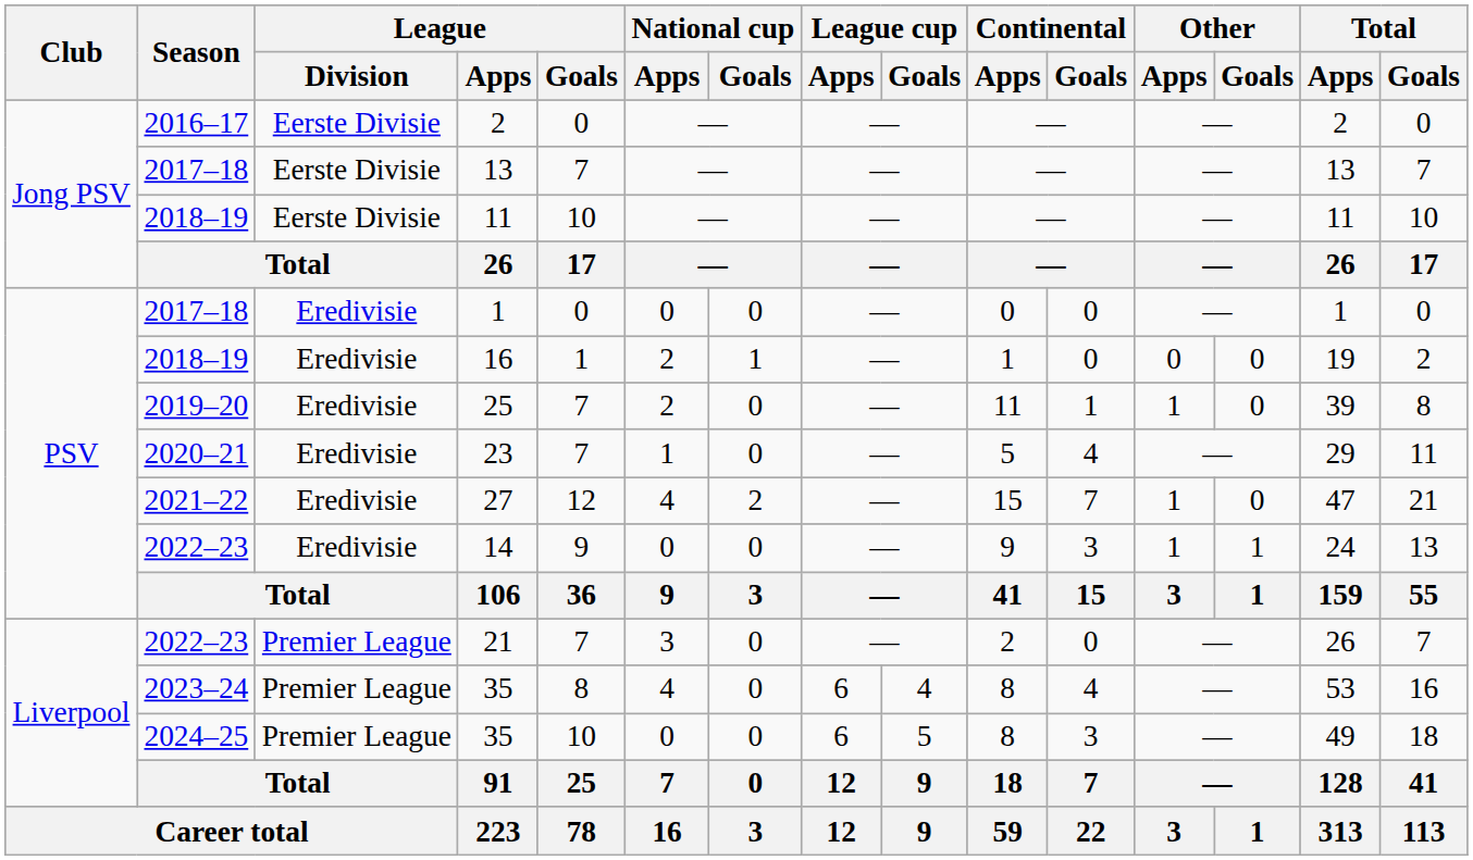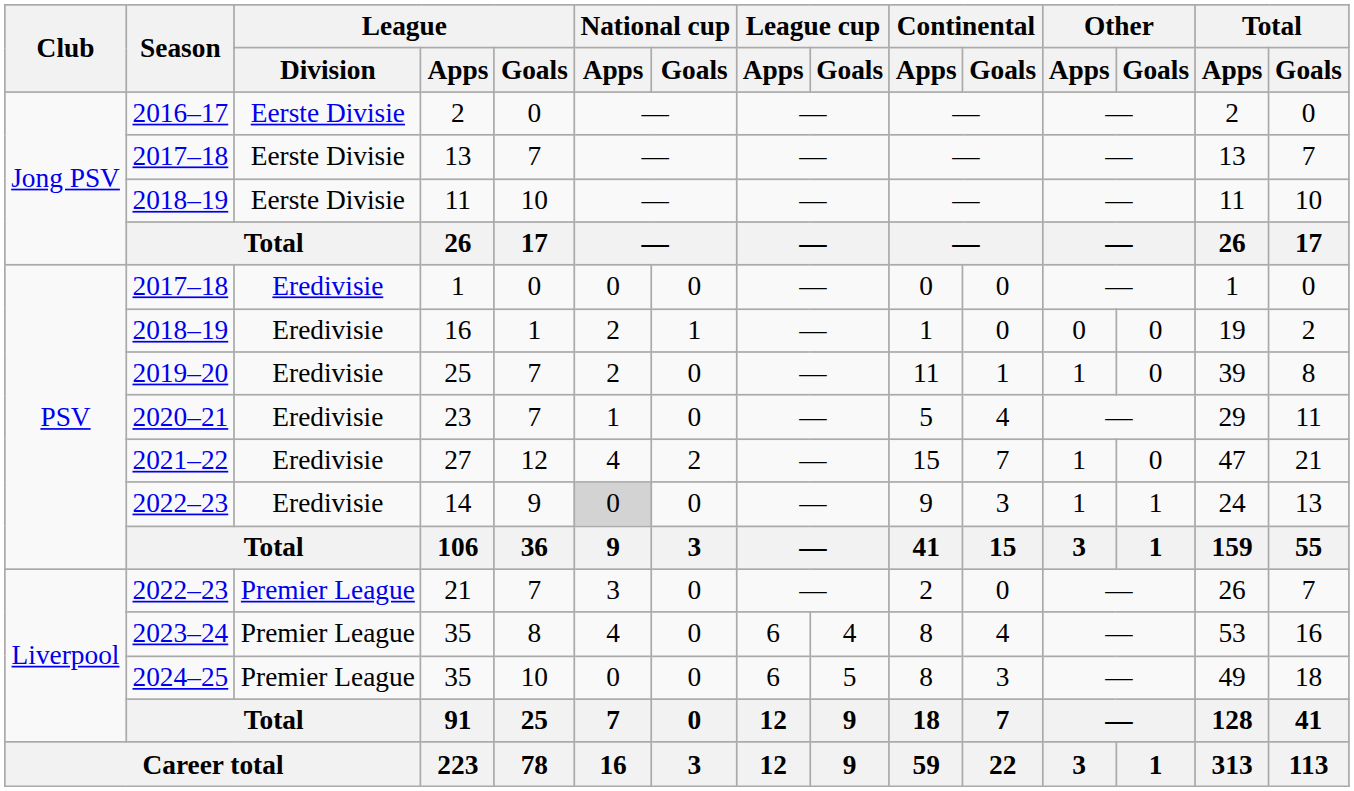14 | National cup / Apps: no background -> lightgrey background
